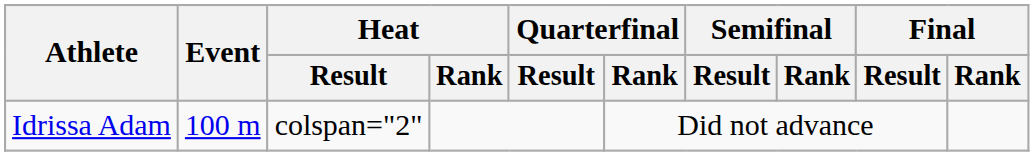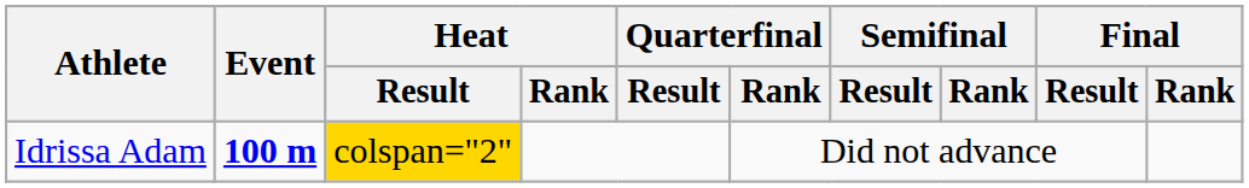Idrissa Adam | Event: normal -> bold
Idrissa Adam | Heat / Result: no background -> gold background
